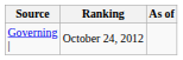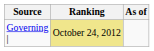row 2 | Ranking: no background -> khaki background
